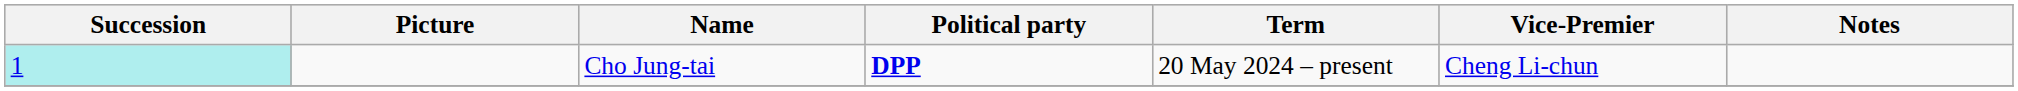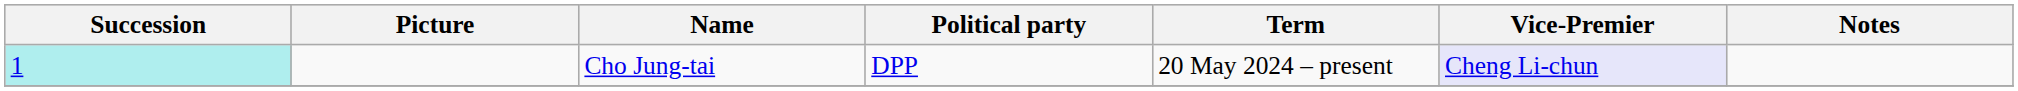Cho Jung-tai | Political party: bold -> normal
Cho Jung-tai | Vice-Premier: no background -> lavender background
